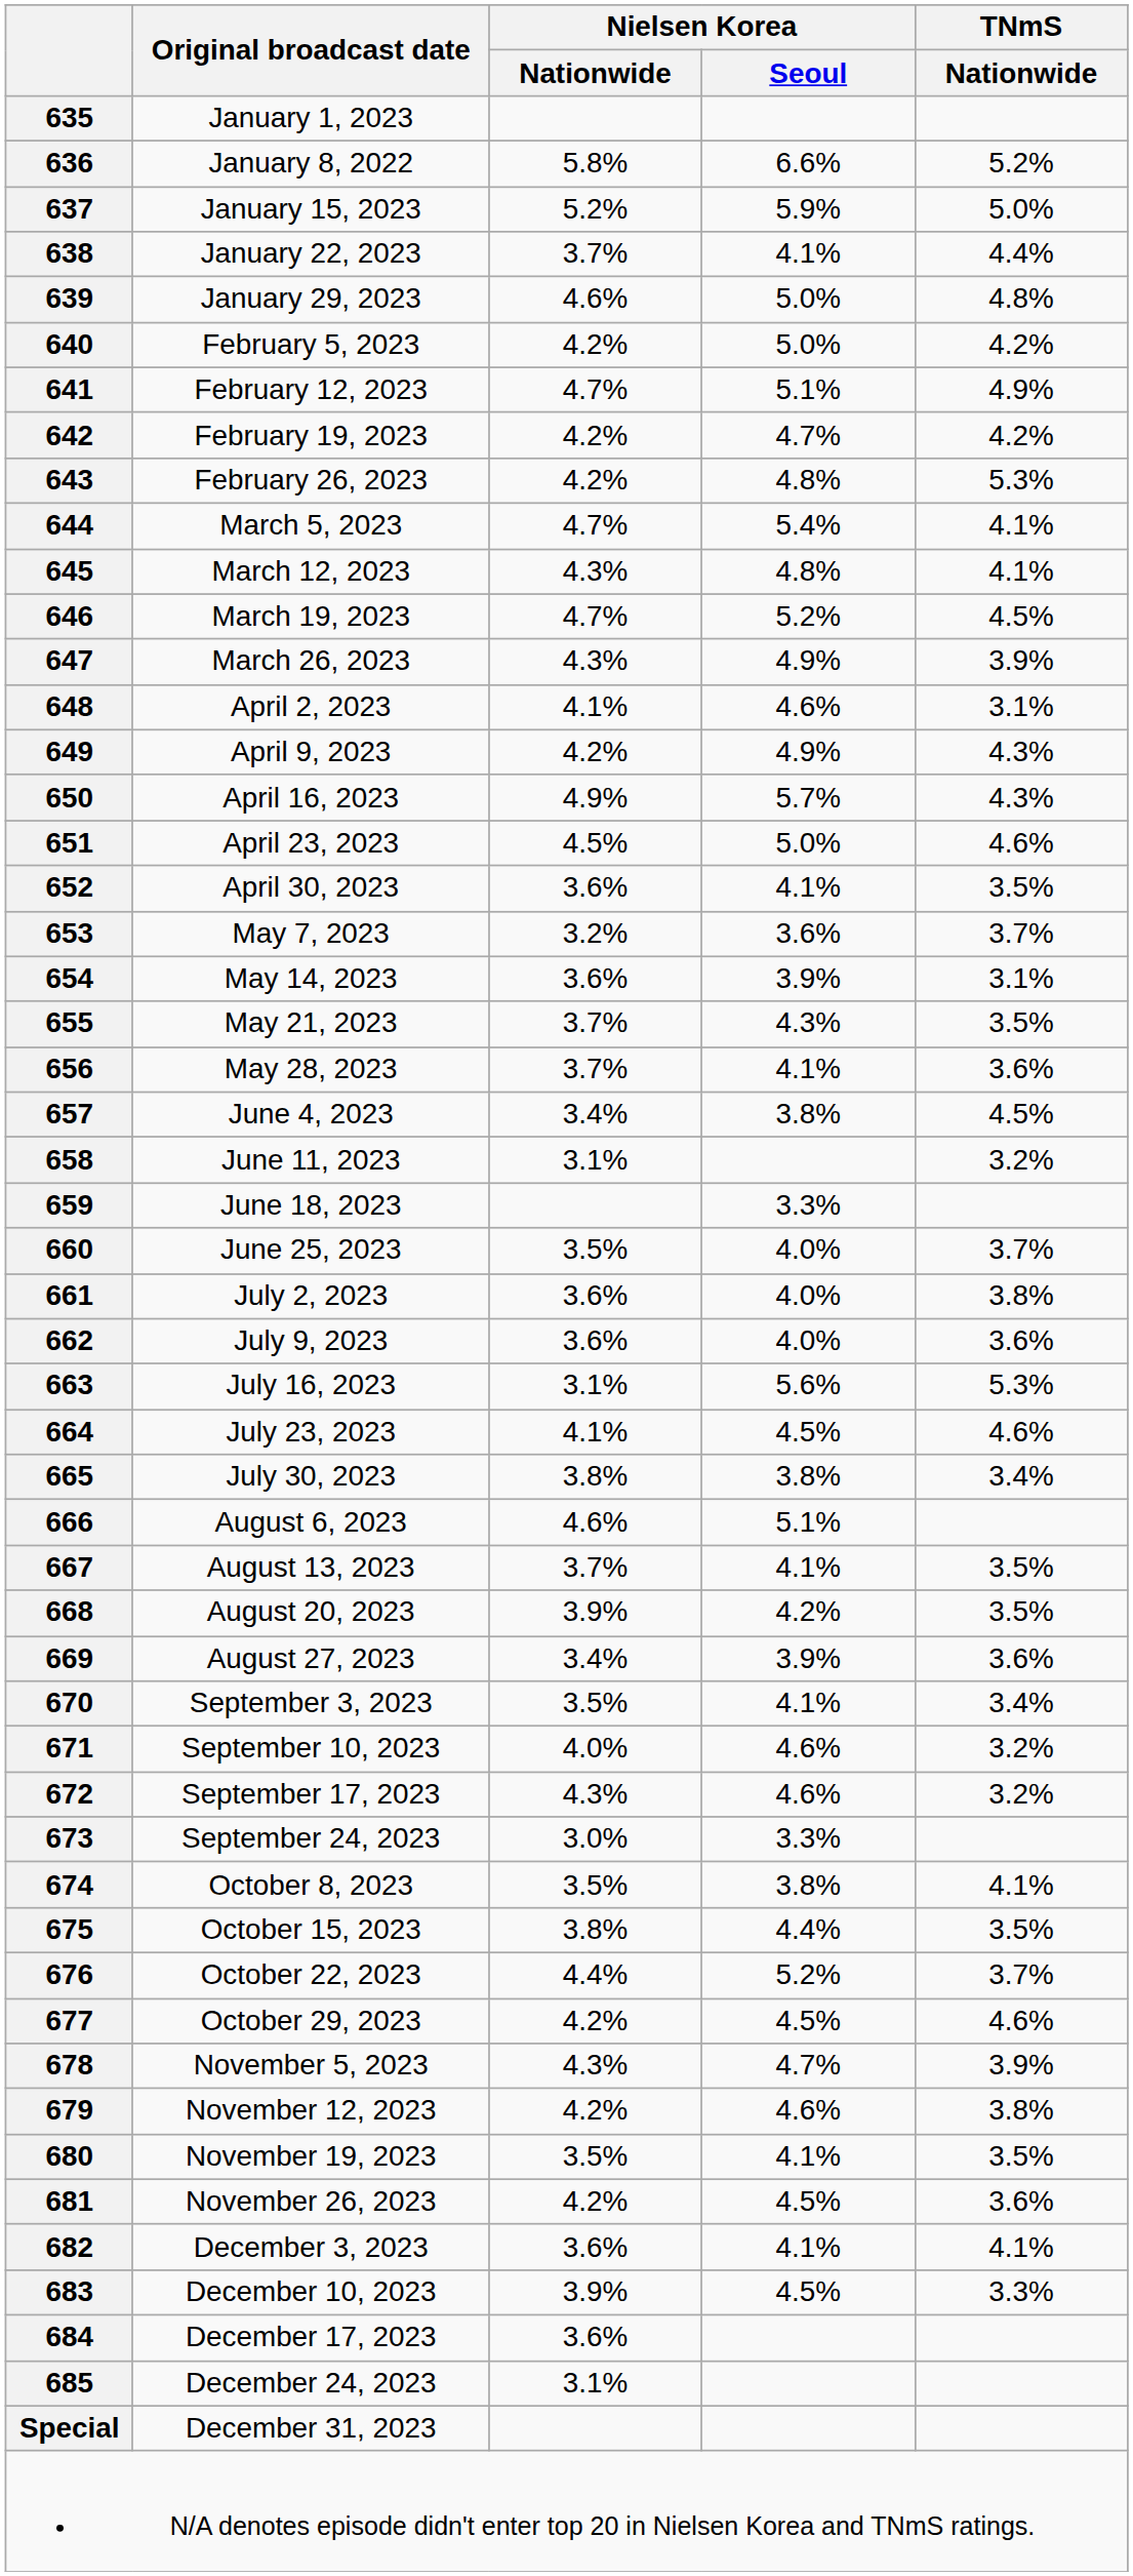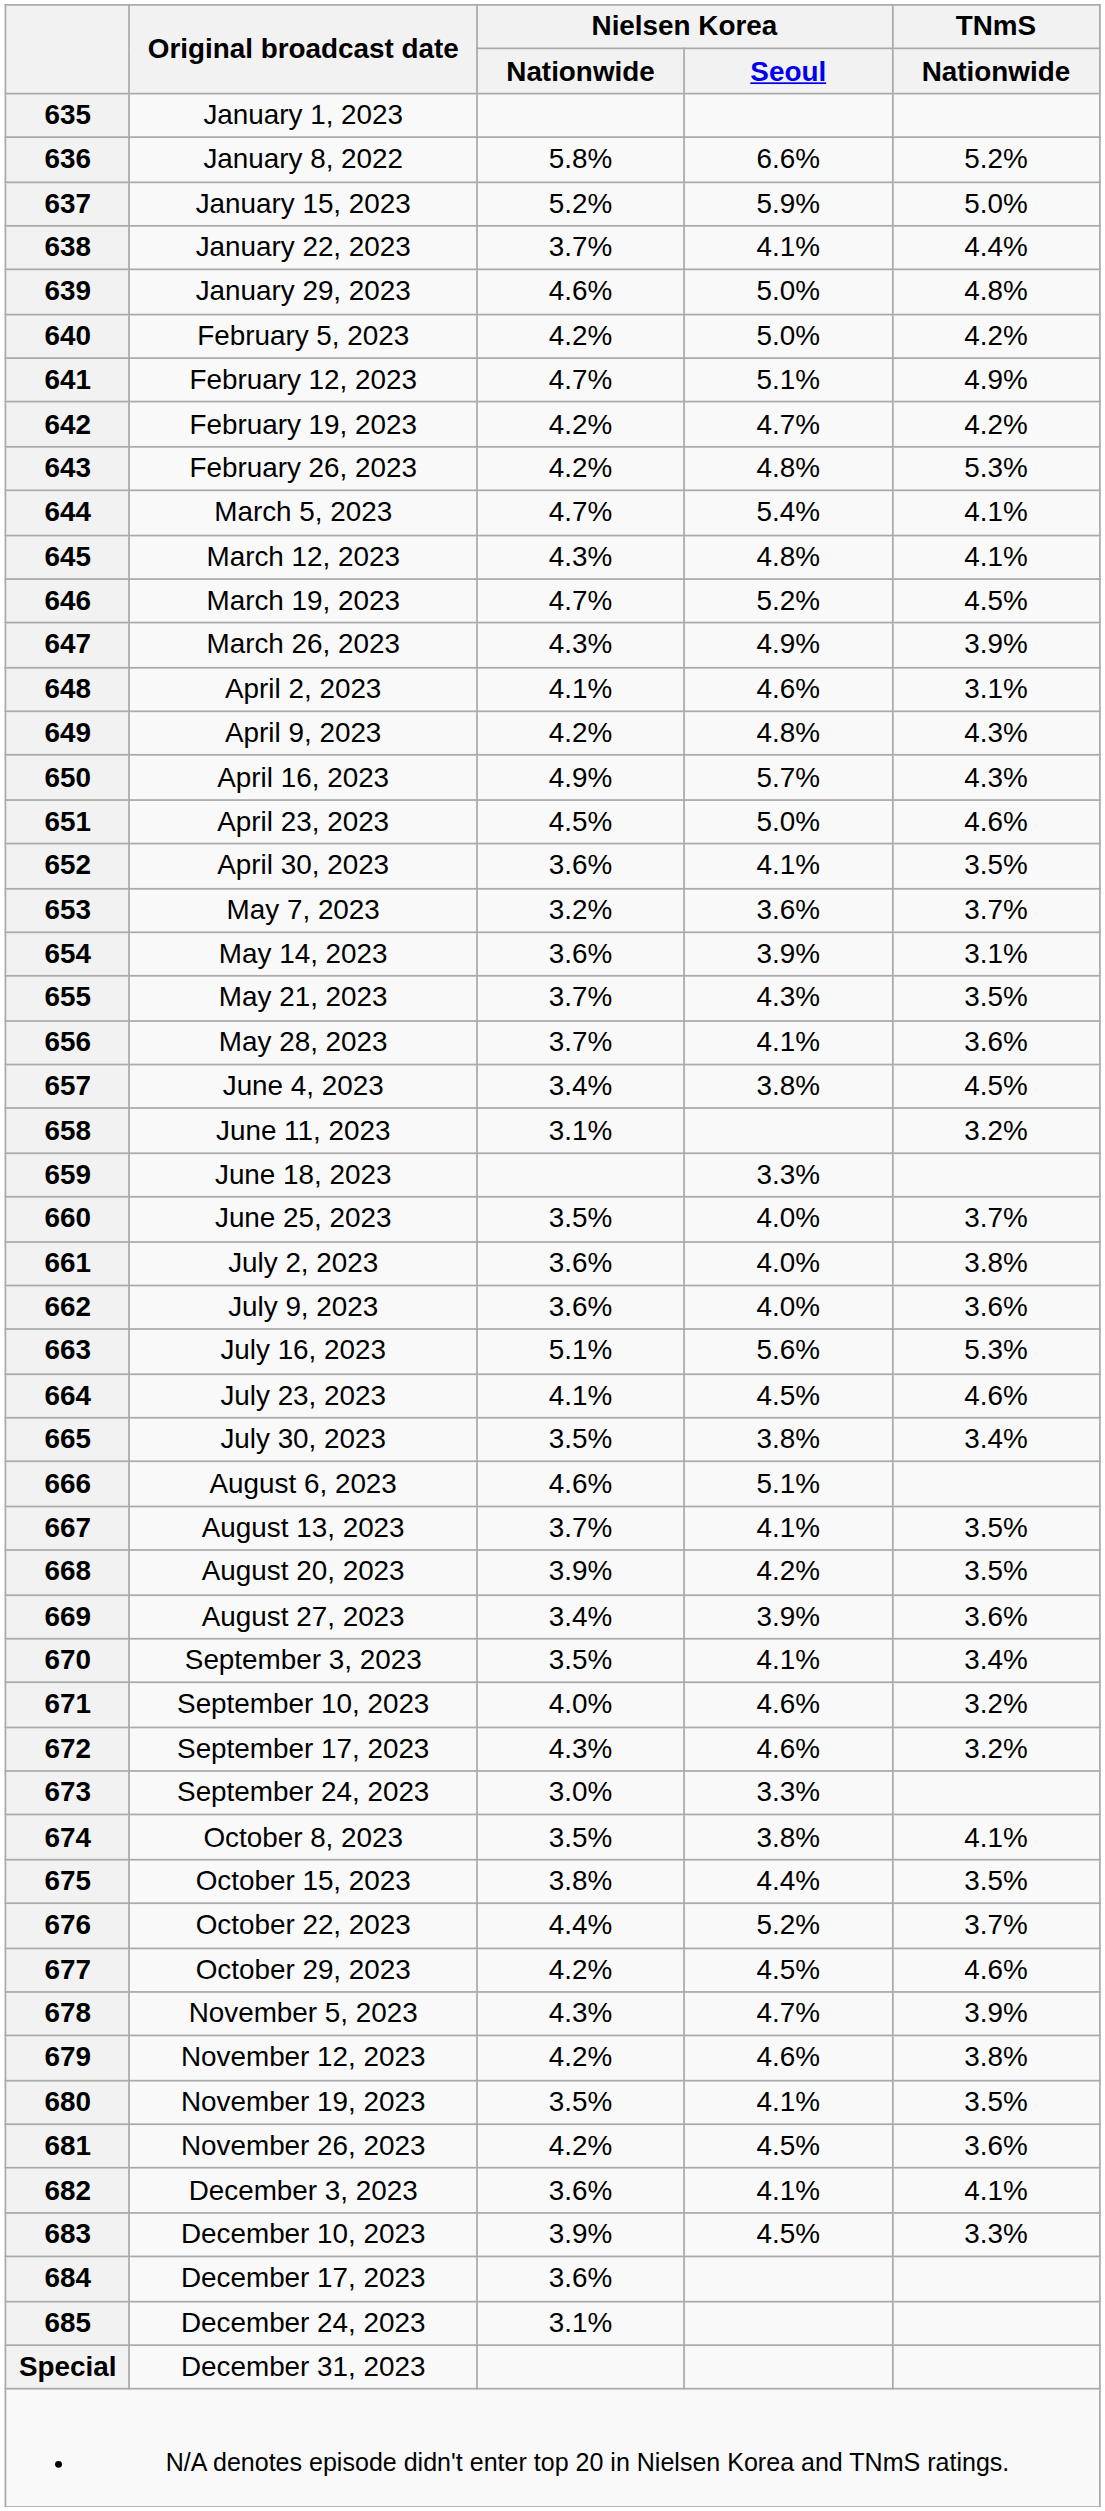649 | Nielsen Korea / Seoul: 4.9% -> 4.8%
663 | Nielsen Korea / Nationwide: 3.1% -> 5.1%
665 | Nielsen Korea / Nationwide: 3.8% -> 3.5%
